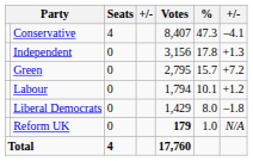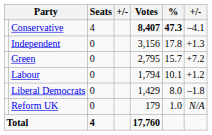Conservative | Votes: normal -> bold
Conservative | %: normal -> bold
Reform UK | Votes: bold -> normal
